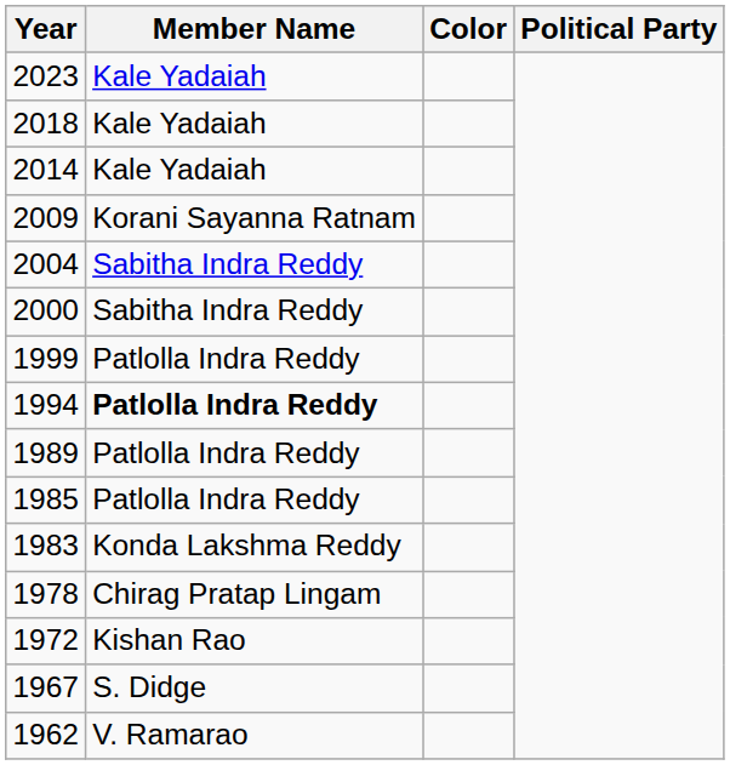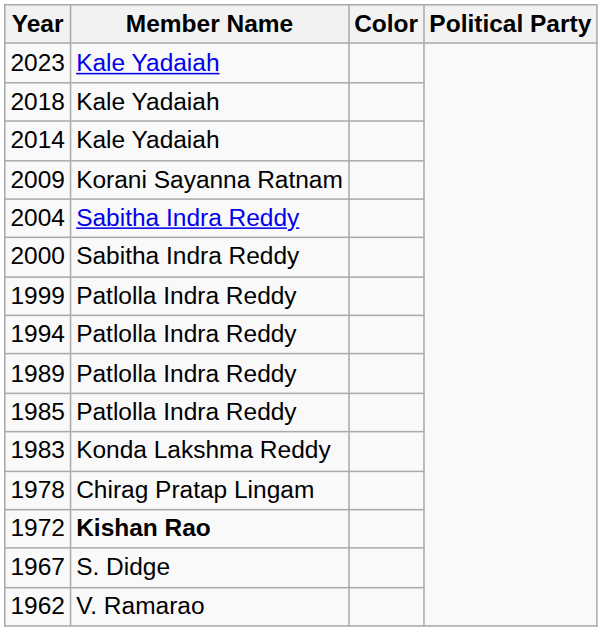1994 | Member Name: bold -> normal
1972 | Member Name: normal -> bold
